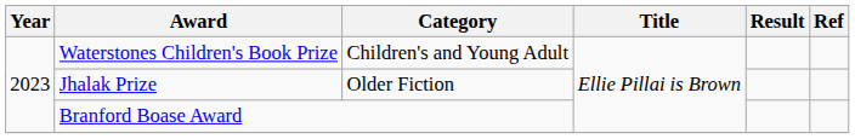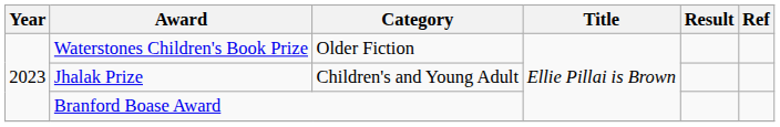Waterstones Children's Book Prize | Category: Children's and Young Adult -> Older Fiction
Jhalak Prize | Category: Older Fiction -> Children's and Young Adult
